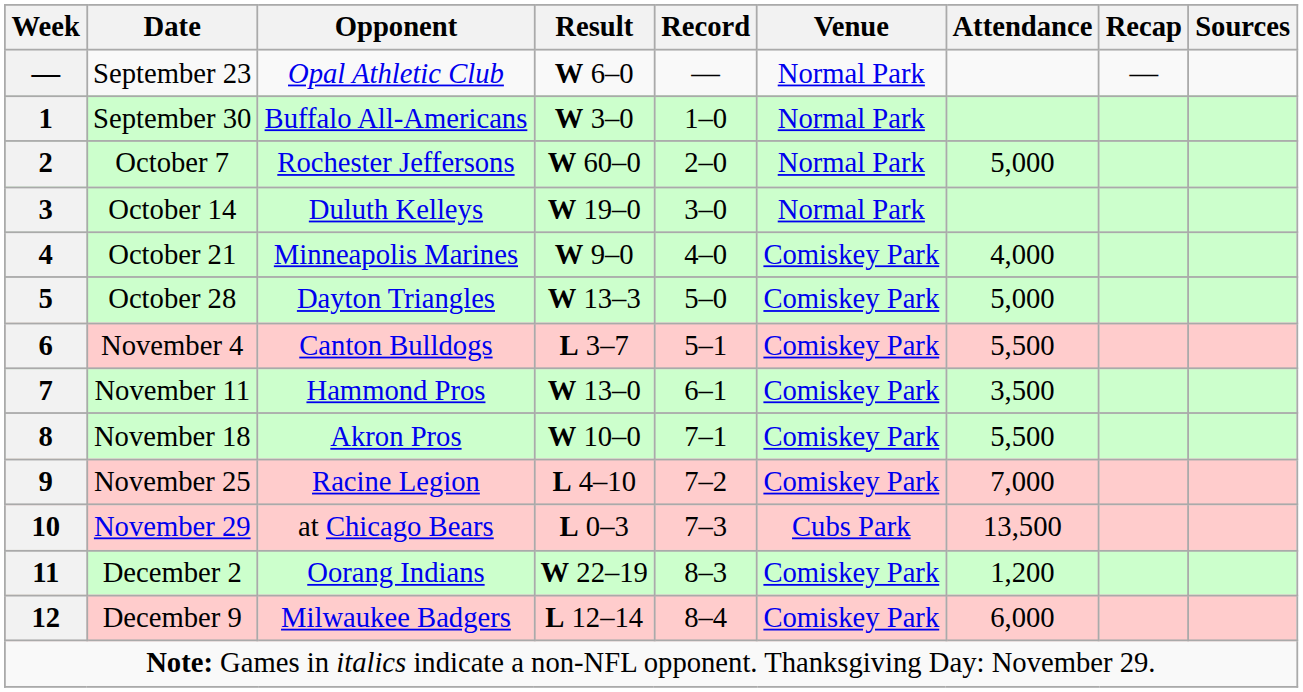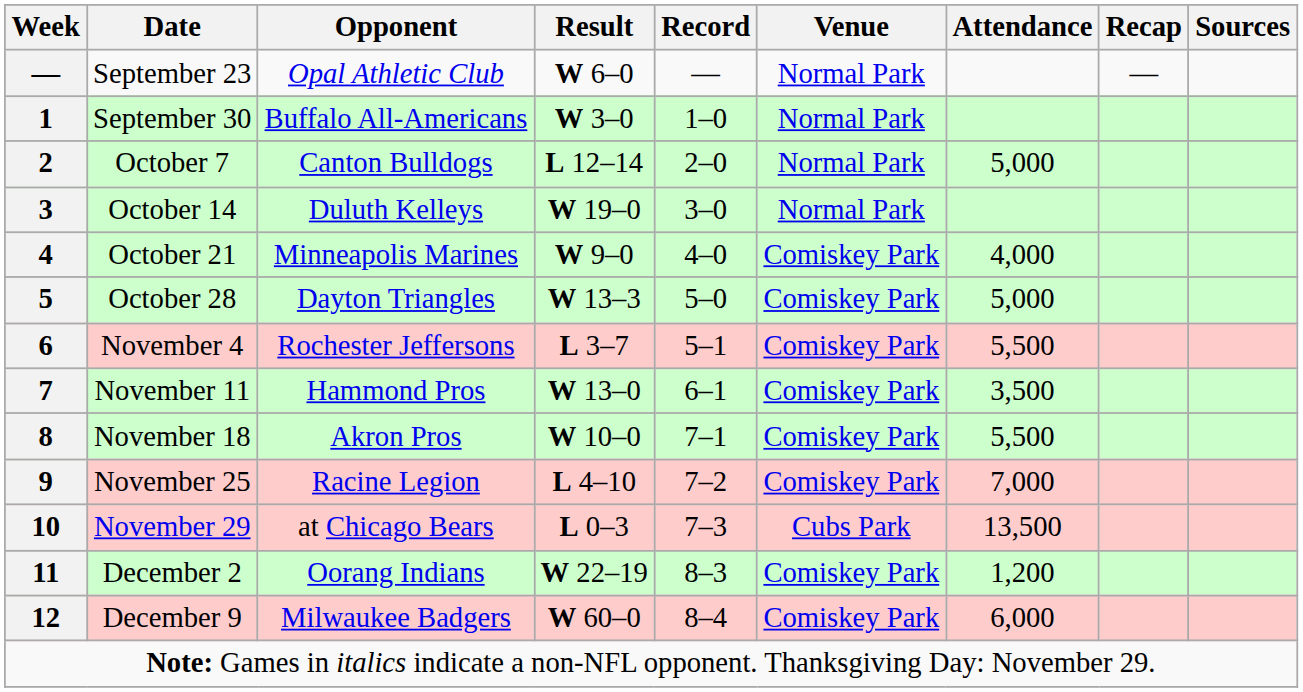October 7 | Opponent: Rochester Jeffersons -> Canton Bulldogs
October 7 | Result: W 60–0 -> L 12–14
November 4 | Opponent: Canton Bulldogs -> Rochester Jeffersons
December 9 | Result: L 12–14 -> W 60–0
